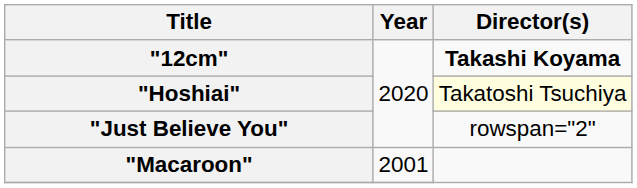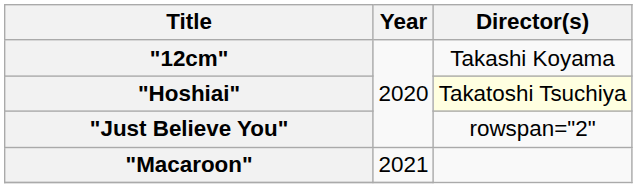"12cm" | Director(s): bold -> normal
"Macaroon" | Year: 2001 -> 2021
